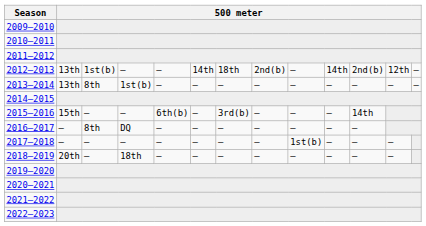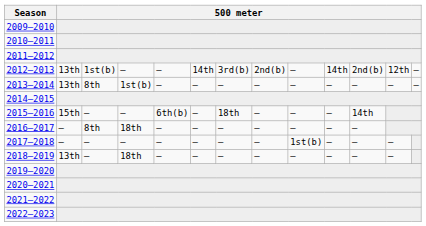2012–2013 | column 7: 18th -> 3rd(b)
2015–2016 | column 7: 3rd(b) -> 18th
2016–2017 | column 4: DQ -> 18th
2018–2019 | column 2: 20th -> 13th
